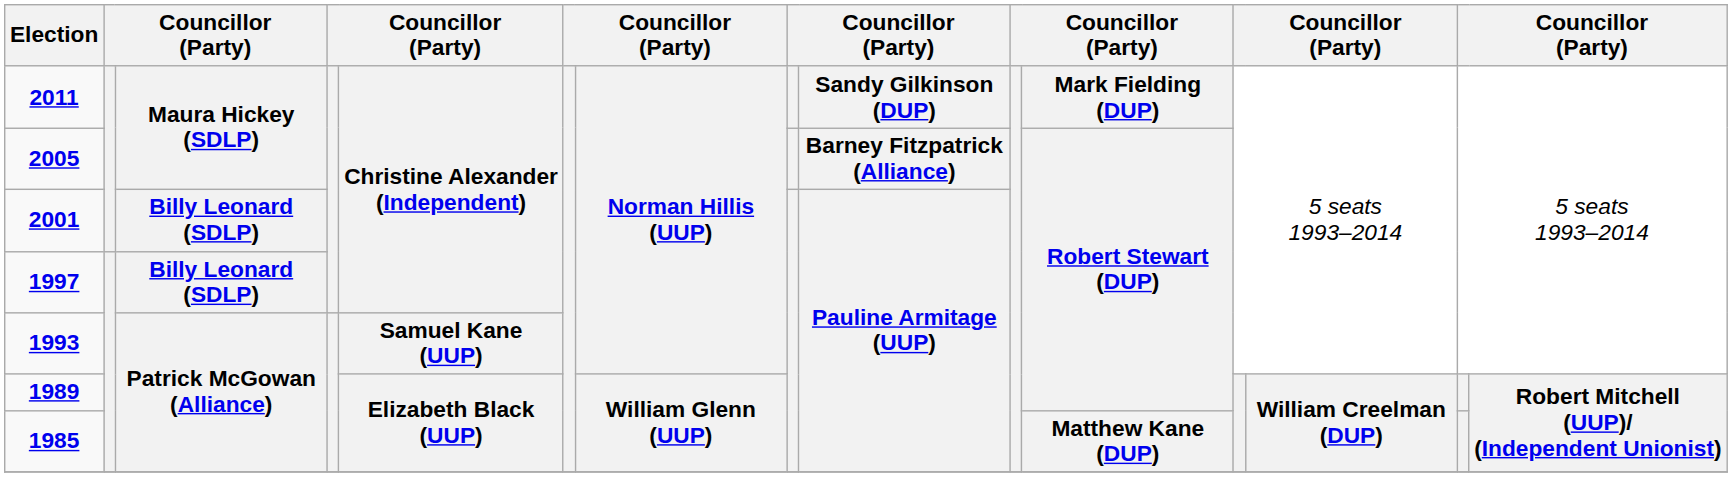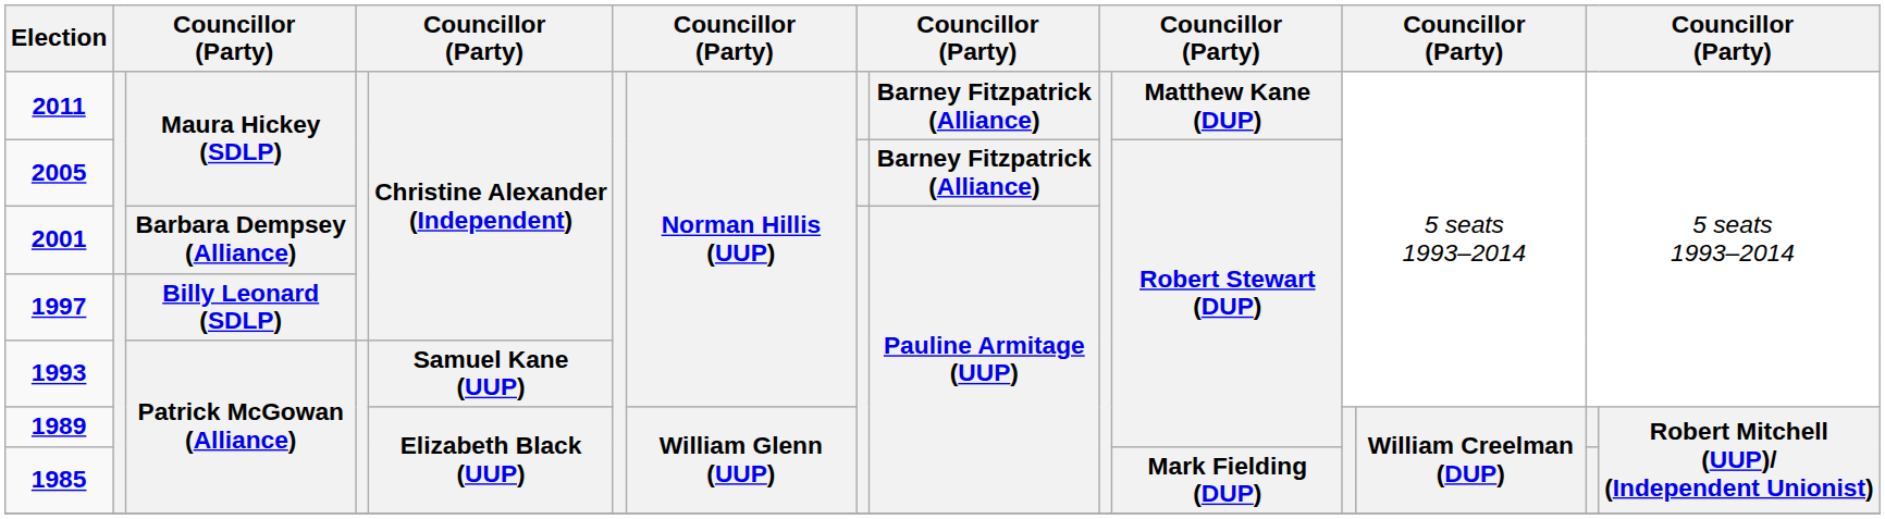2011 | column 9: Sandy Gilkinson (DUP) -> Barney Fitzpatrick (Alliance)
2011 | column 11: Mark Fielding (DUP) -> Matthew Kane (DUP)
2001 | column 3: Billy Leonard (SDLP) -> Barbara Dempsey (Alliance)
1985 | column 11: Matthew Kane (DUP) -> Mark Fielding (DUP)
